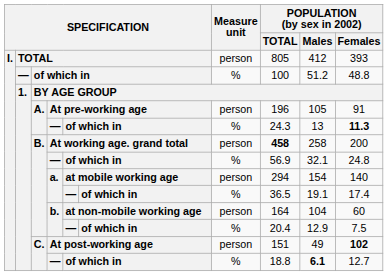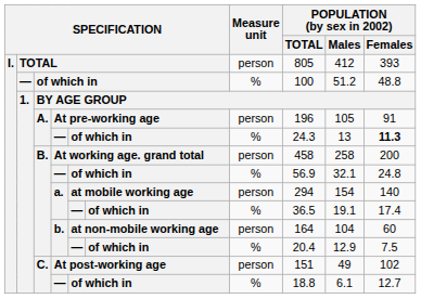At working age. grand total | POPULATION (by sex in 2002) / TOTAL: bold -> normal
At post-working age | POPULATION (by sex in 2002) / Females: bold -> normal
C. / — | POPULATION (by sex in 2002) / Males: bold -> normal
